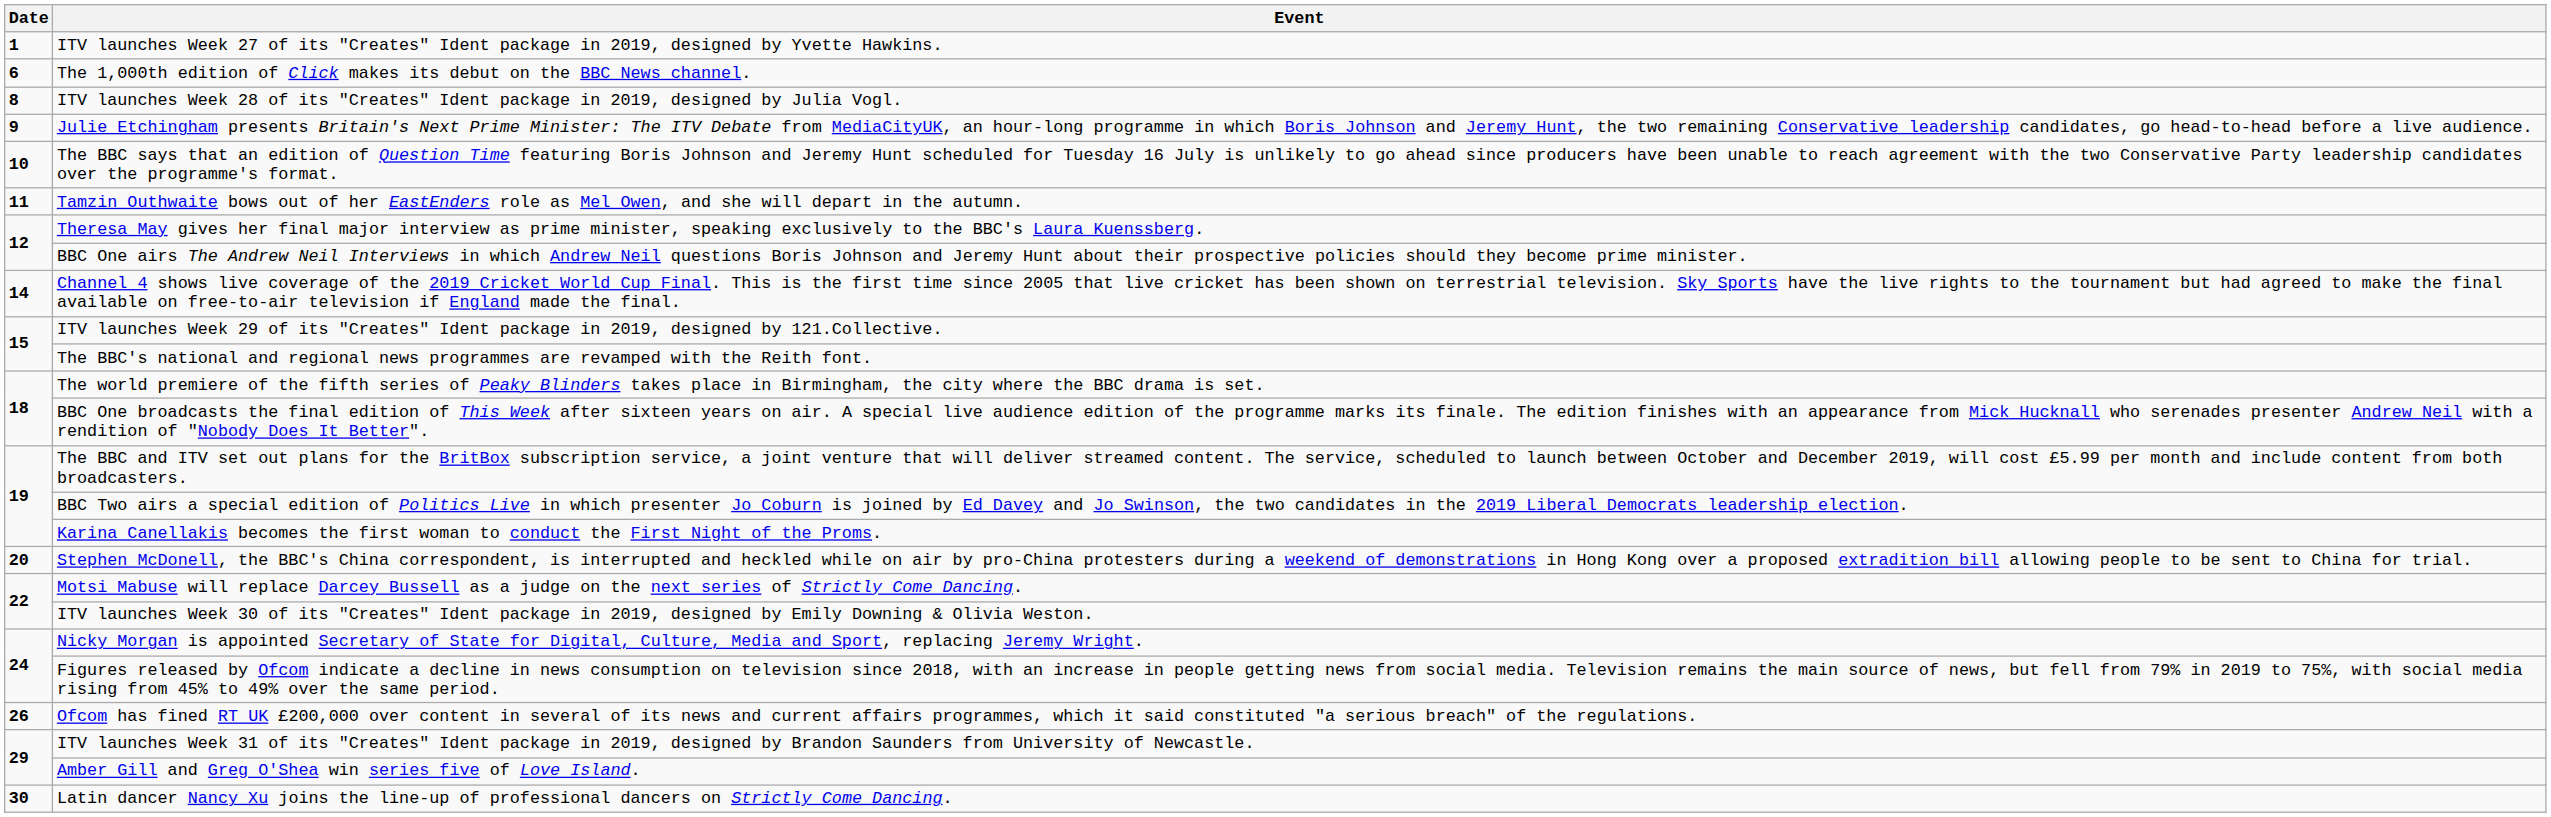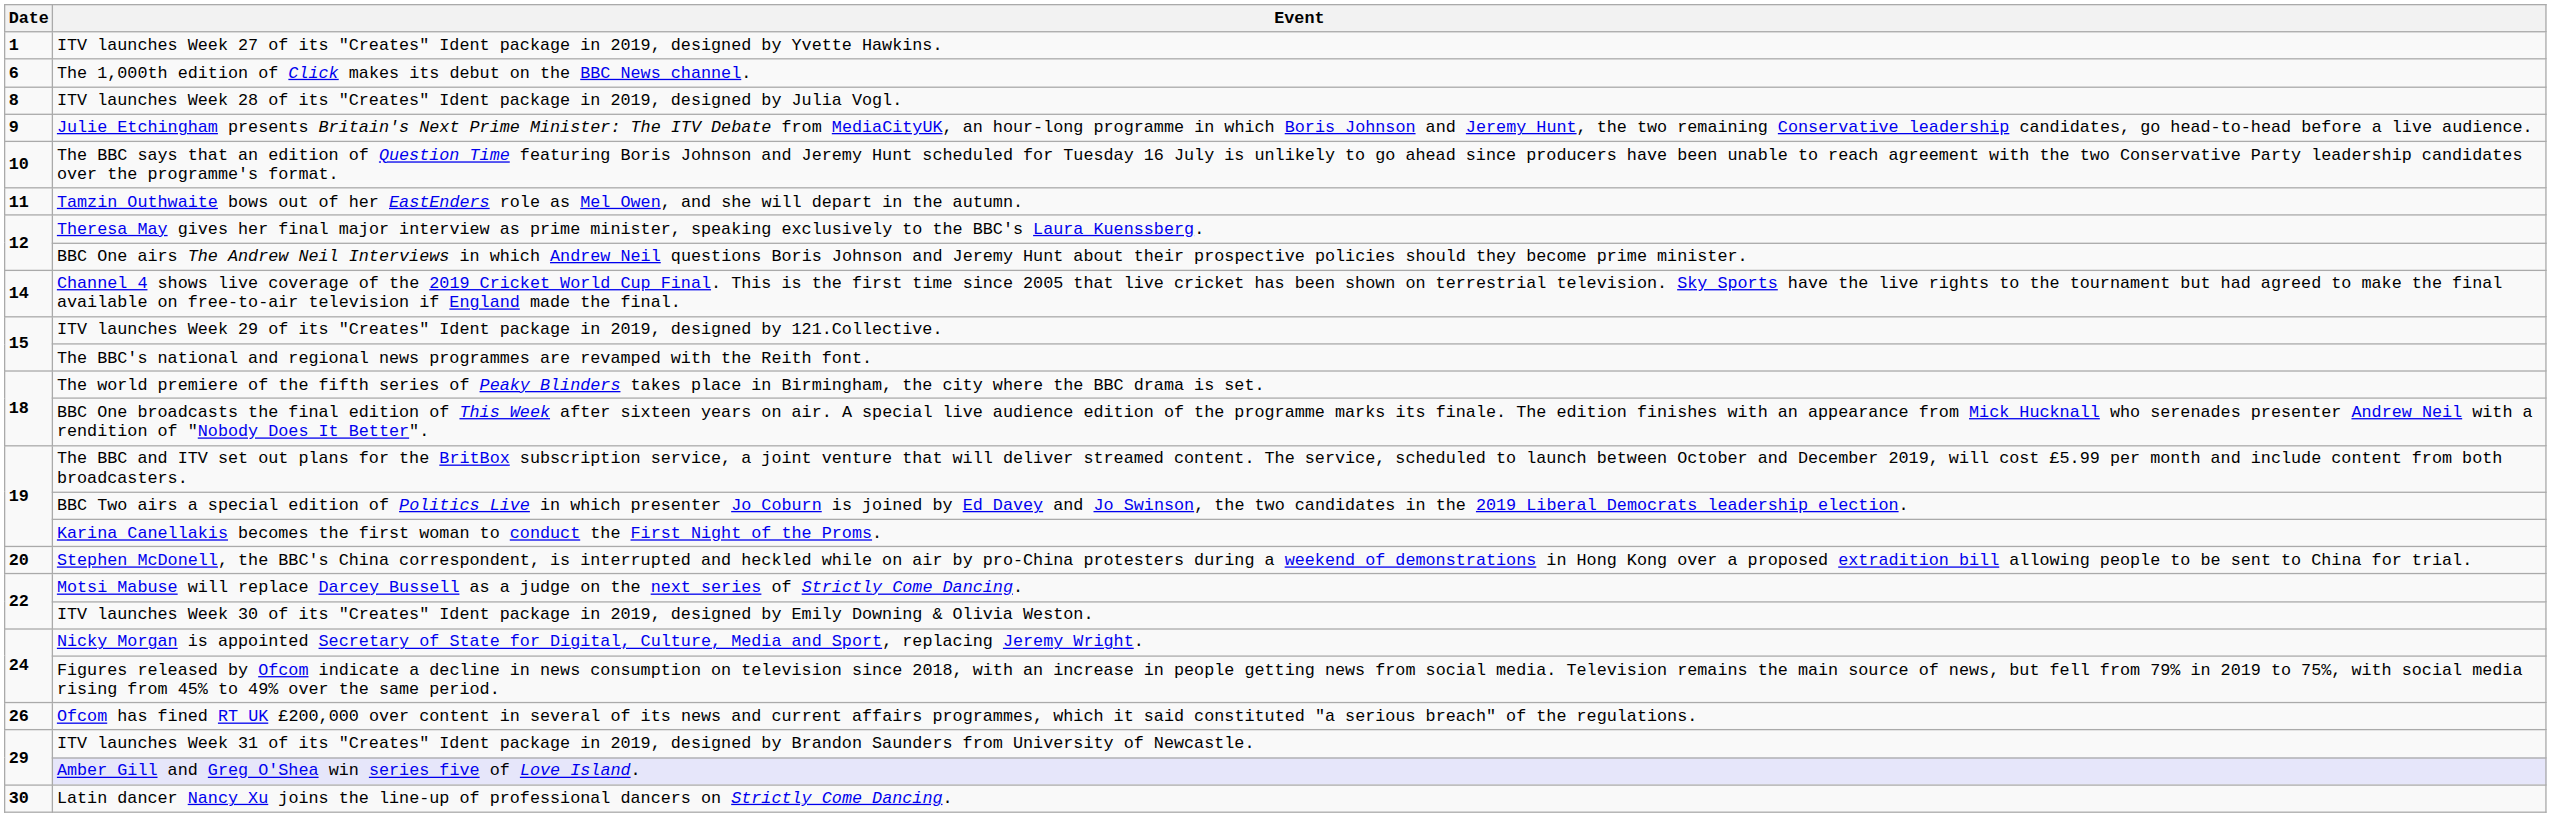Amber Gill and Greg O'Shea win series five of Love Island. | Event: no background -> lavender background
